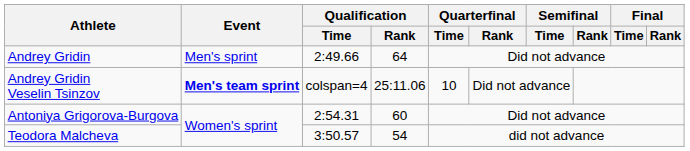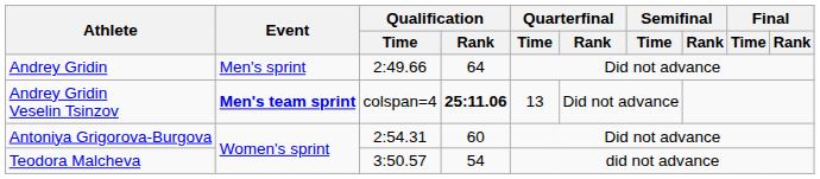Andrey Gridin Veselin Tsinzov | Qualification / Rank: normal -> bold
Andrey Gridin Veselin Tsinzov | Quarterfinal / Time: 10 -> 13
